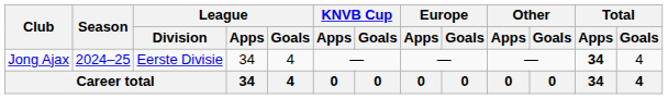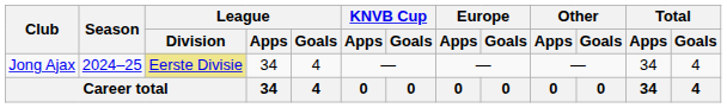Jong Ajax | League / Division: no background -> khaki background
Jong Ajax | Total / Apps: bold -> normal
